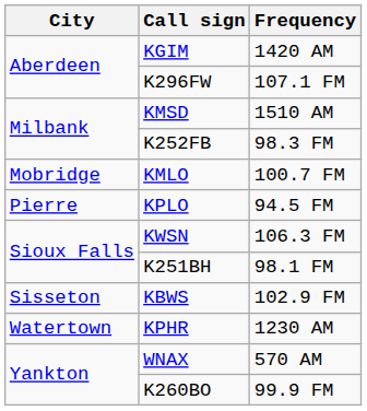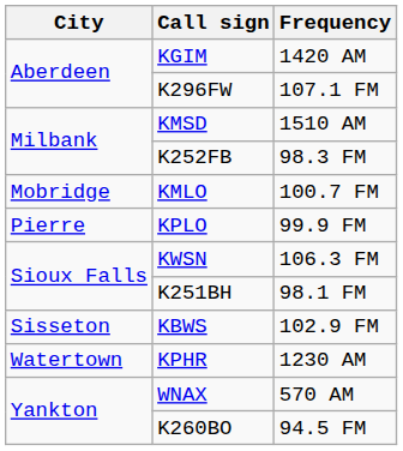KPLO | Frequency: 94.5 FM -> 99.9 FM
K260BO | Frequency: 99.9 FM -> 94.5 FM
